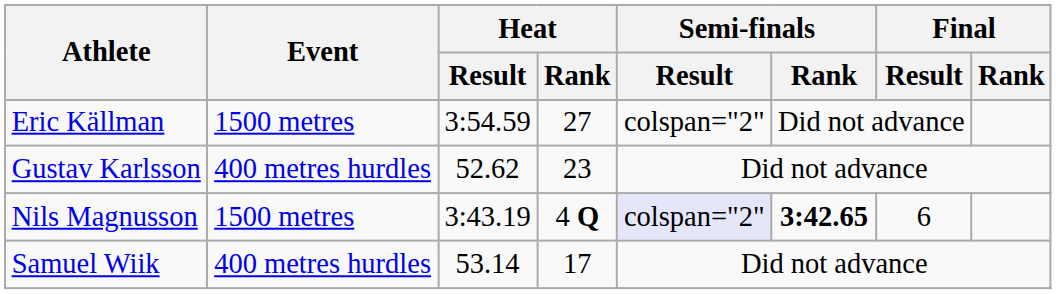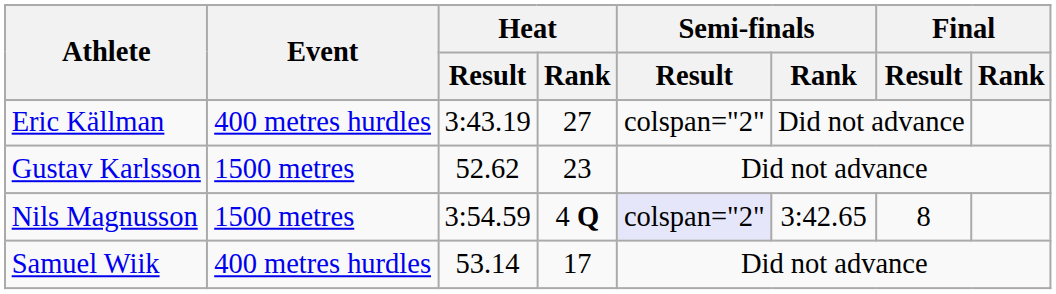Eric Källman | Event: 1500 metres -> 400 metres hurdles
Eric Källman | Heat / Result: 3:54.59 -> 3:43.19
Gustav Karlsson | Event: 400 metres hurdles -> 1500 metres
Nils Magnusson | Heat / Result: 3:43.19 -> 3:54.59
Nils Magnusson | Semi-finals / Rank: bold -> normal
Nils Magnusson | Final / Result: 6 -> 8
